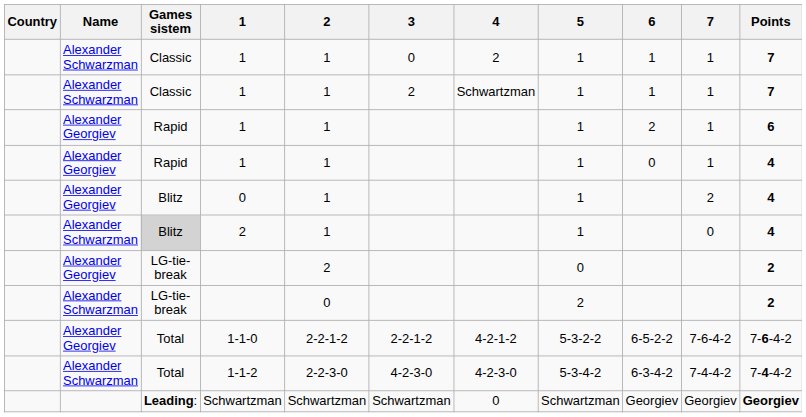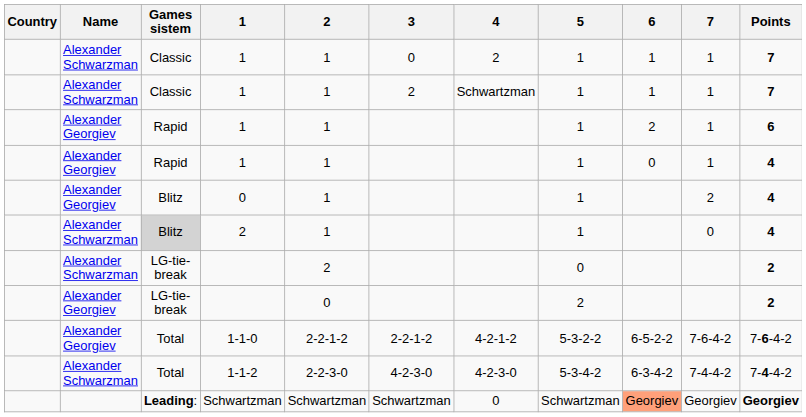row 8 | Name: Alexander Georgiev -> Alexander Schwarzman
row 9 | Name: Alexander Schwarzman -> Alexander Georgiev
row 12 | 6: no background -> lightsalmon background
